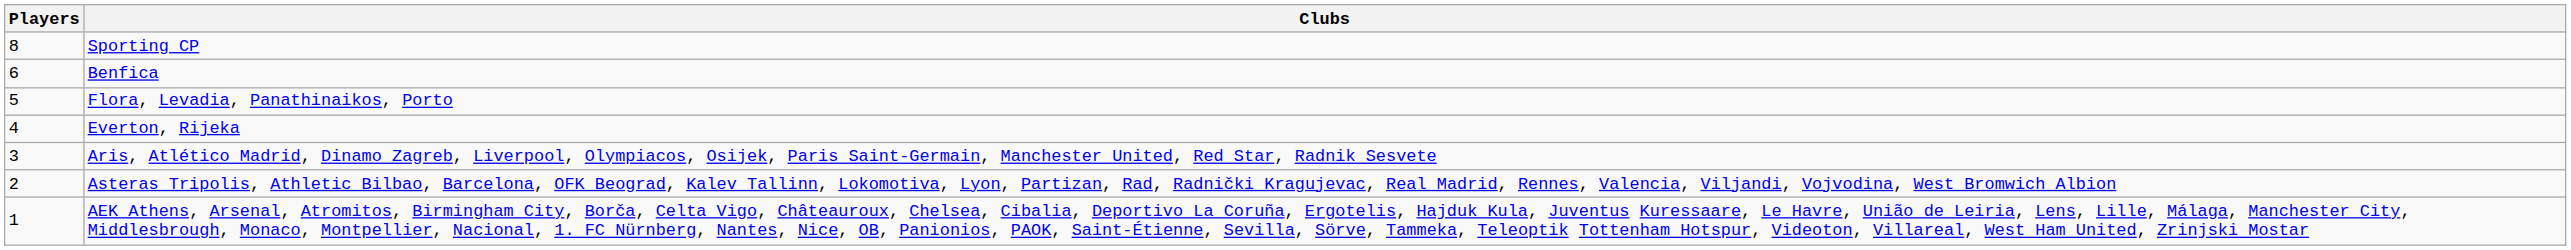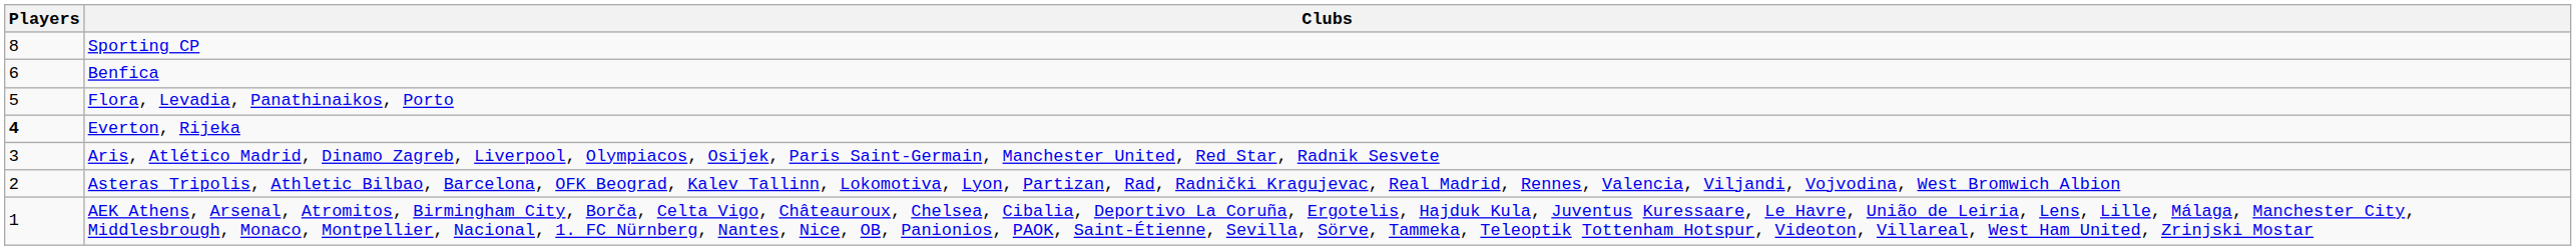Everton, Rijeka | Players: normal -> bold
